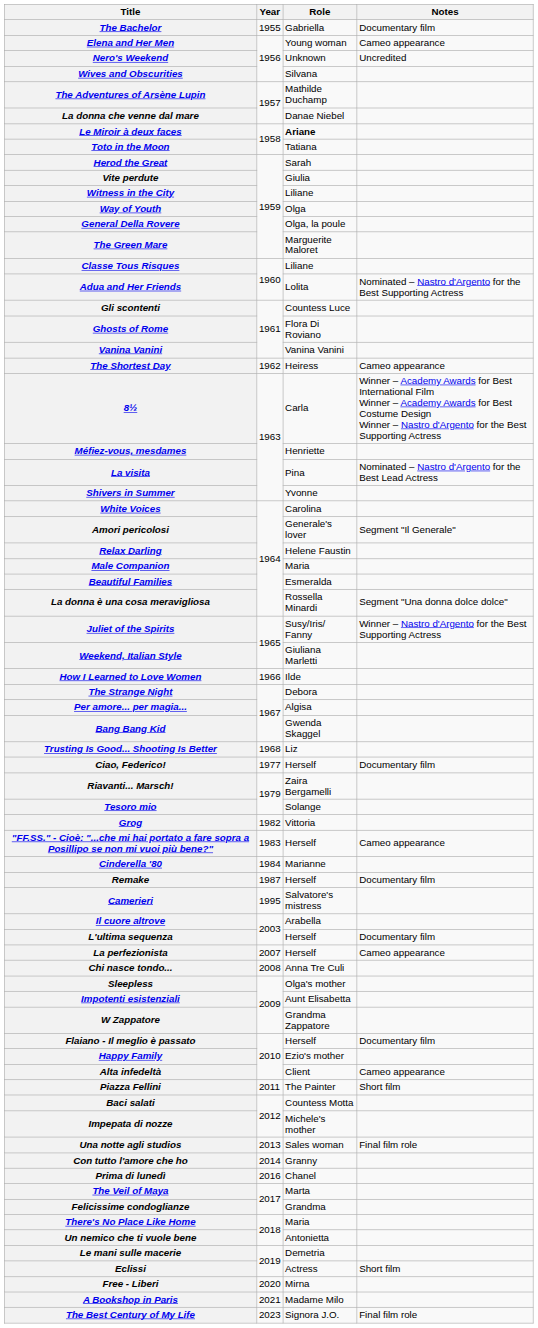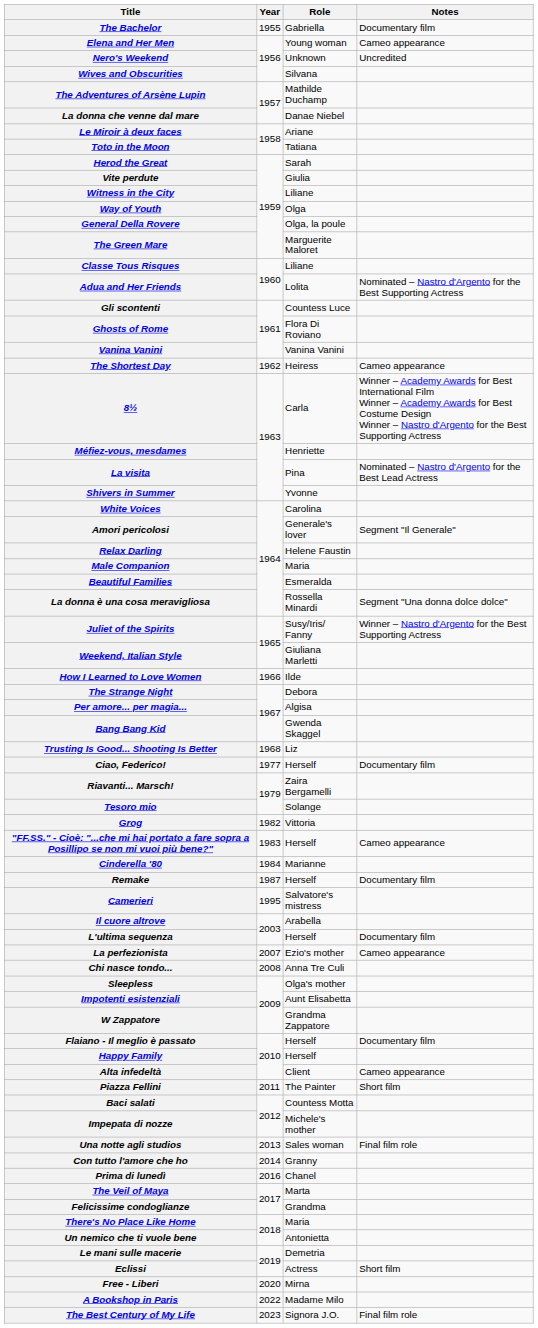Le Miroir à deux faces | Role: bold -> normal
La perfezionista | Role: Herself -> Ezio's mother
Happy Family | Role: Ezio's mother -> Herself
A Bookshop in Paris | Year: 2021 -> 2022
